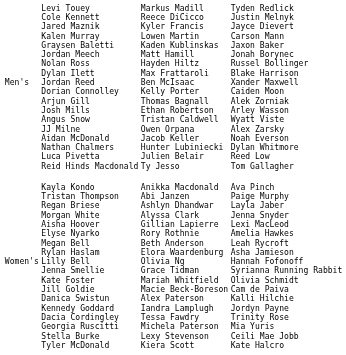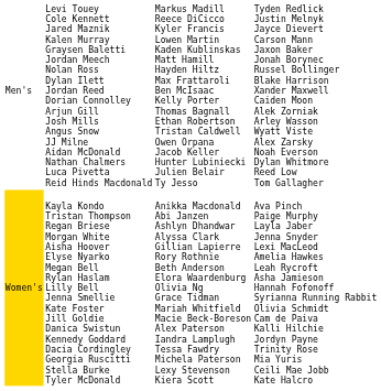Women's | column 1: no background -> gold background
